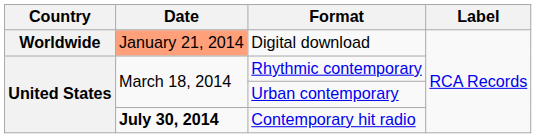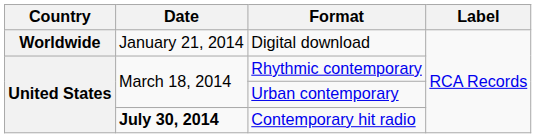Digital download | Date: lightsalmon background -> no background
